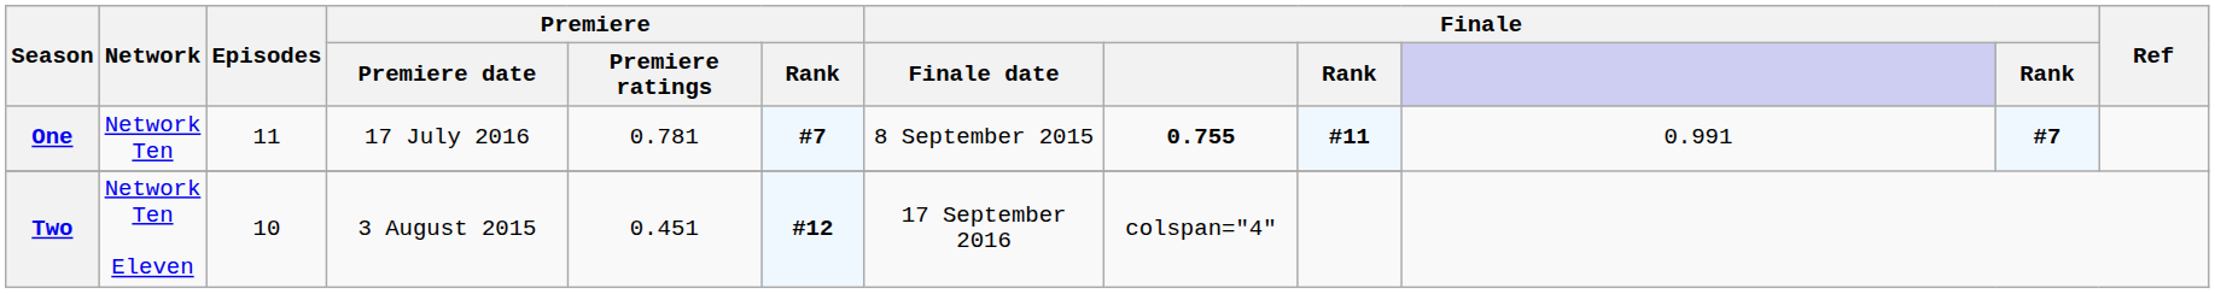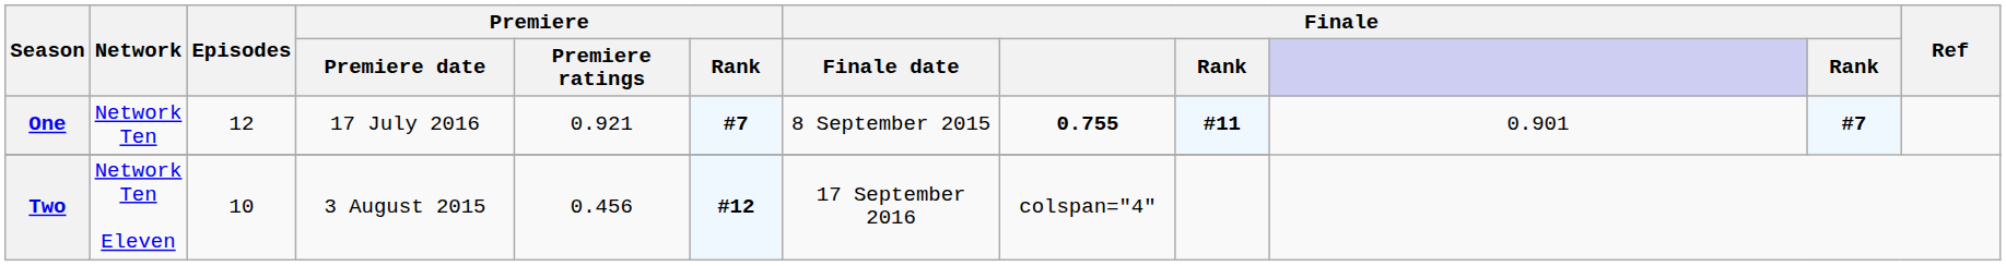One | Episodes: 11 -> 12
One | Premiere / Premiere ratings: 0.781 -> 0.921
One | column 10: 0.991 -> 0.901
Two | Premiere / Premiere ratings: 0.451 -> 0.456
